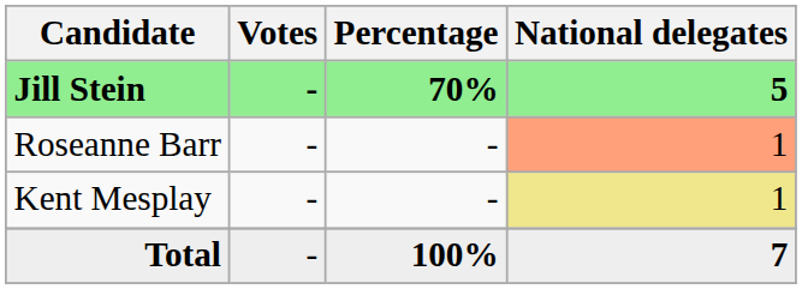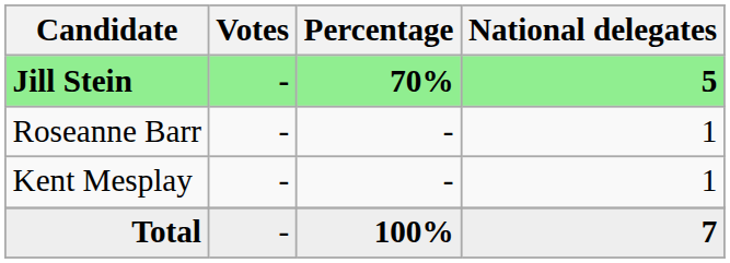Roseanne Barr | National delegates: lightsalmon background -> no background
Kent Mesplay | National delegates: khaki background -> no background
